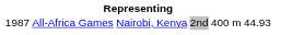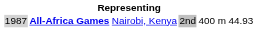row 2 | column 1: no background -> lightgrey background
row 2 | column 2: normal -> bold
